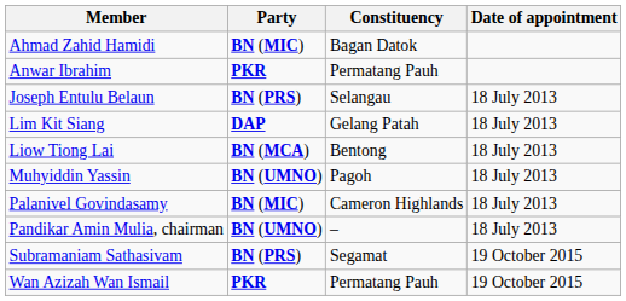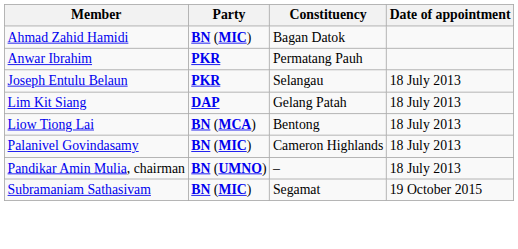Joseph Entulu Belaun | Party: BN (PRS) -> PKR
- row: Muhyiddin Yassin | BN (UMNO) | Pagoh | 18 July 2013
Subramaniam Sathasivam | Party: BN (PRS) -> BN (MIC)
- row: Wan Azizah Wan Ismail | PKR | Permatang Pauh | 19 October 2015
